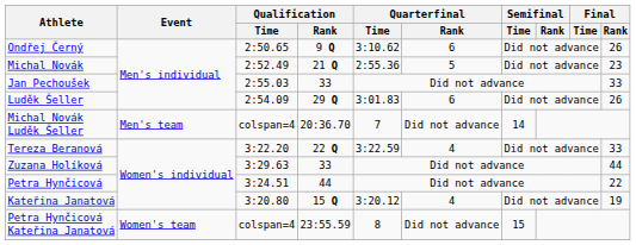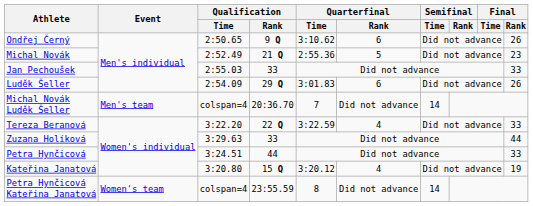Petra Hynčicová | Final / Rank: 22 -> 33
Petra Hynčicová Kateřina Janatová | Semifinal / Time: 15 -> 14
